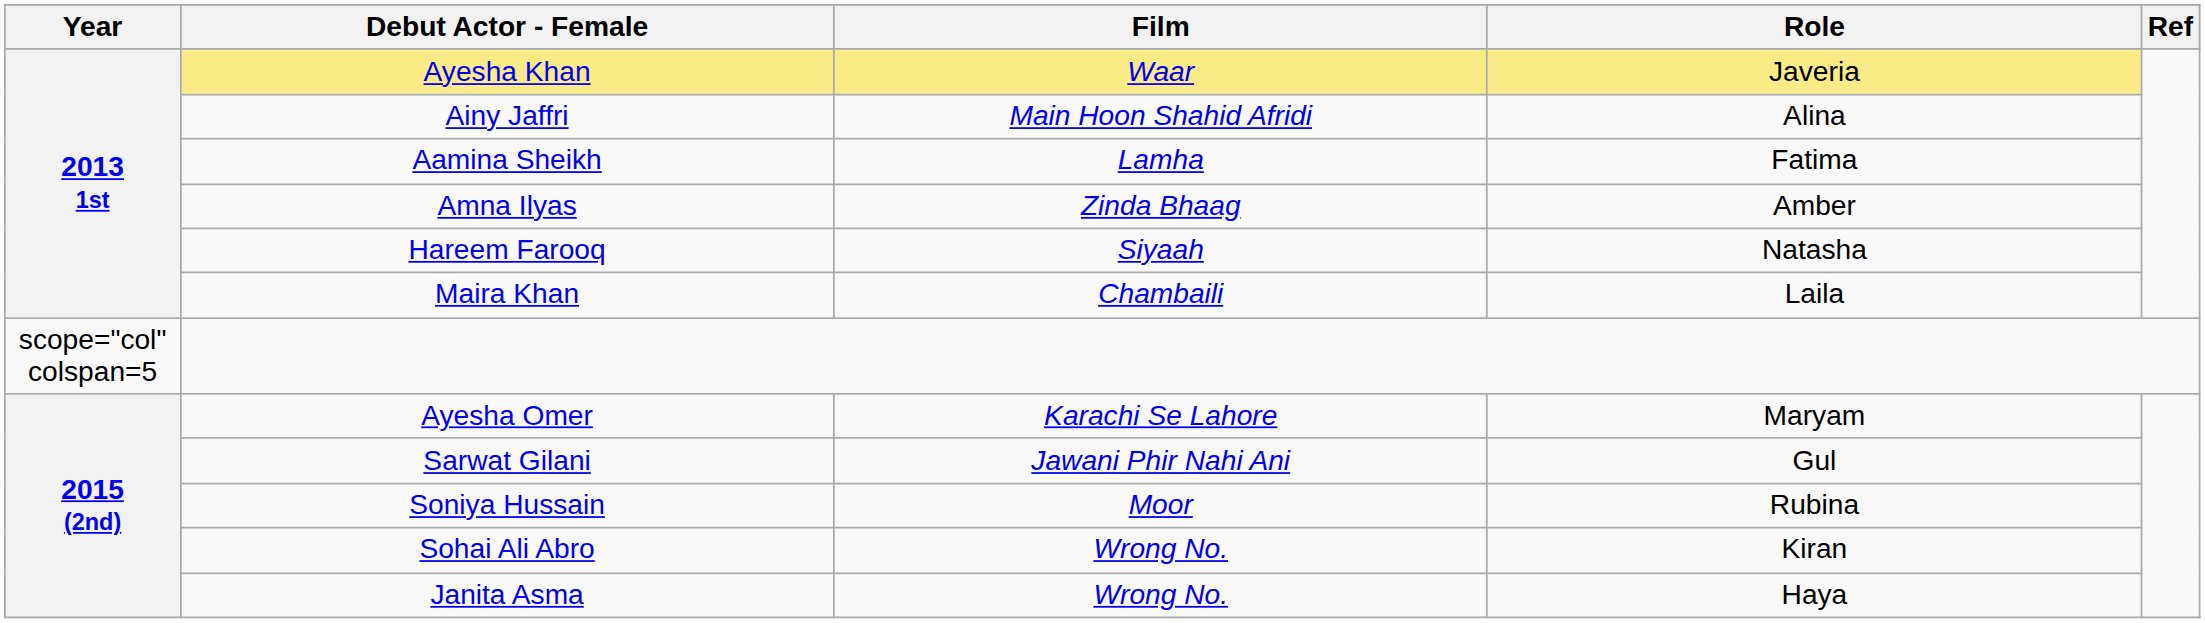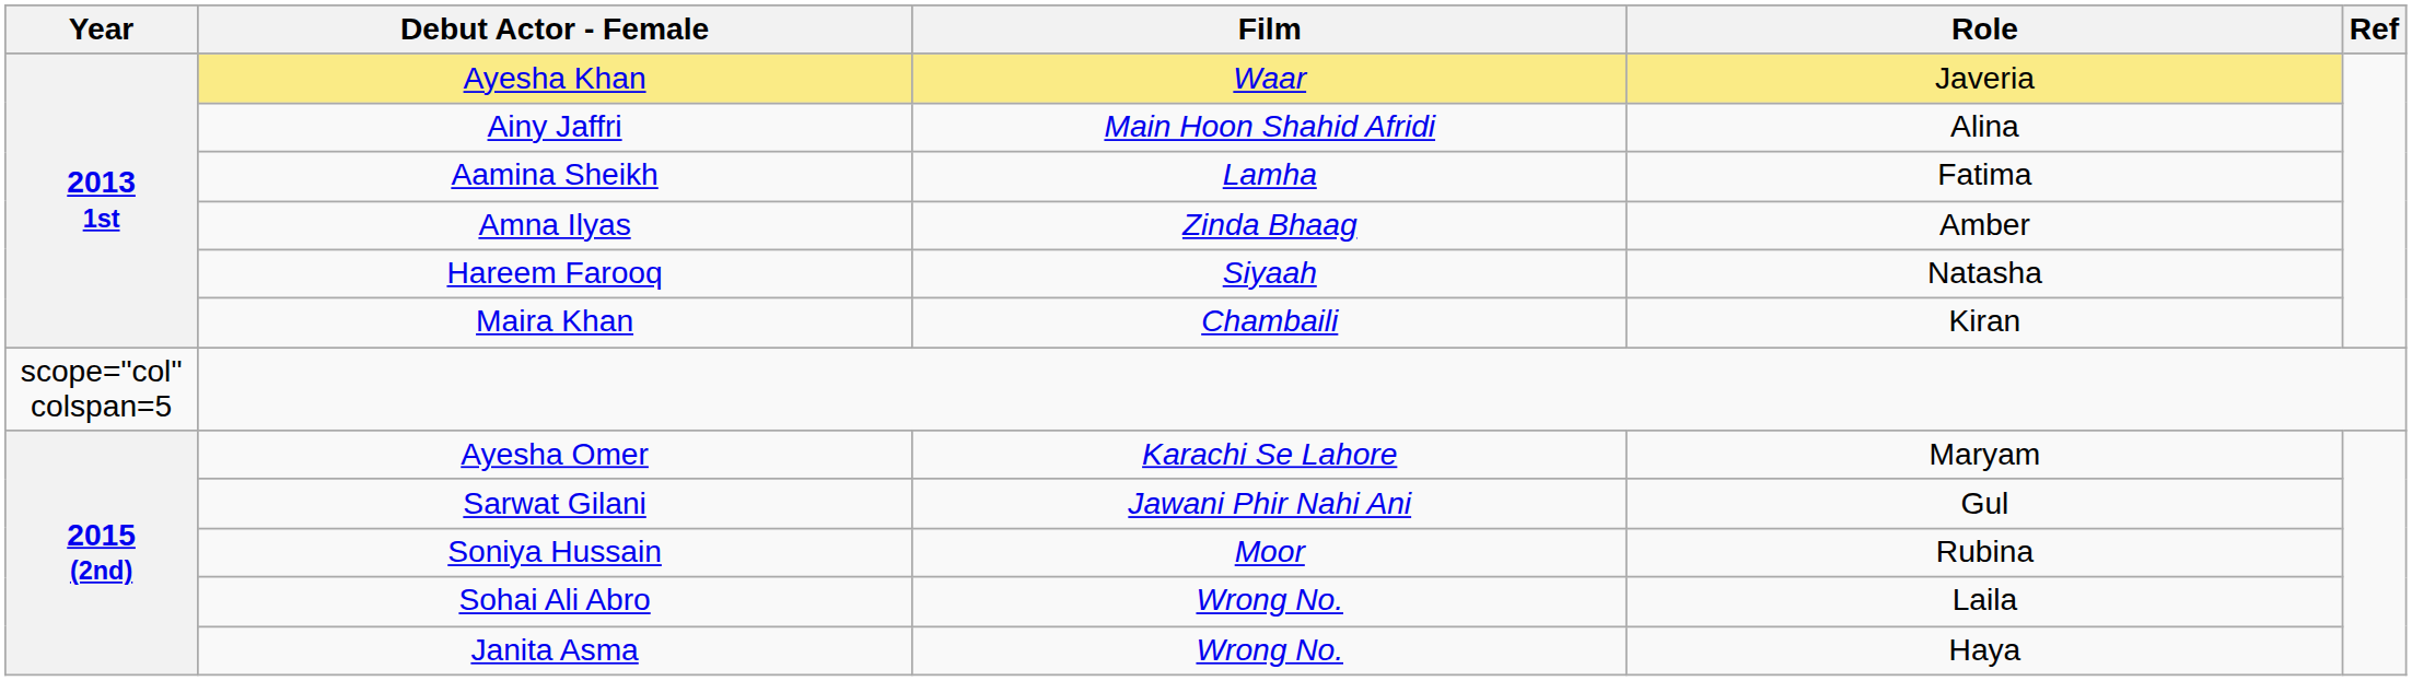Maira Khan | Role: Laila -> Kiran
Sohai Ali Abro | Role: Kiran -> Laila
